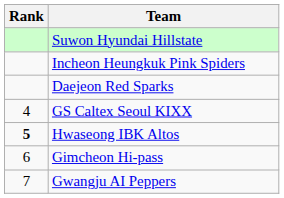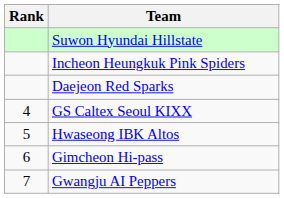Hwaseong IBK Altos | Rank: bold -> normal
